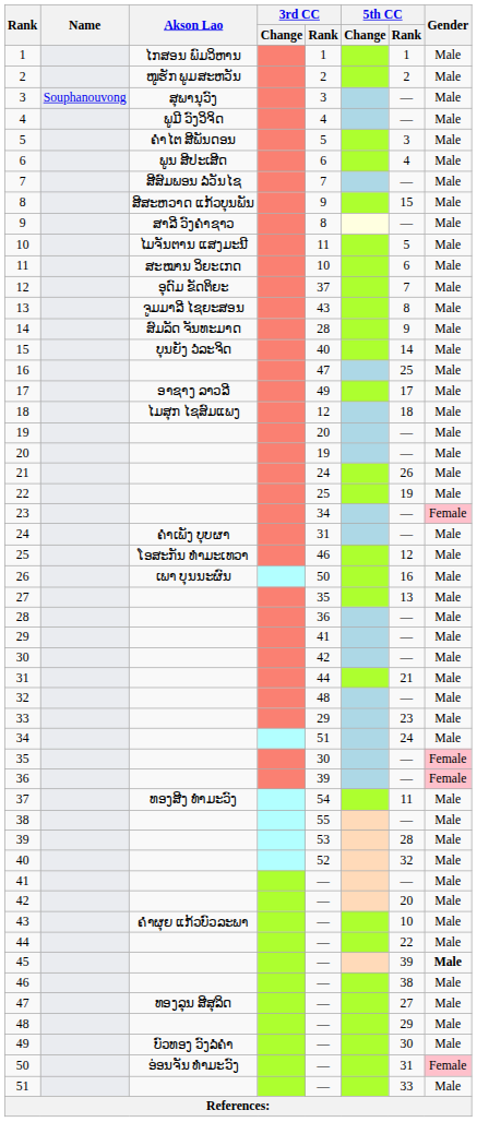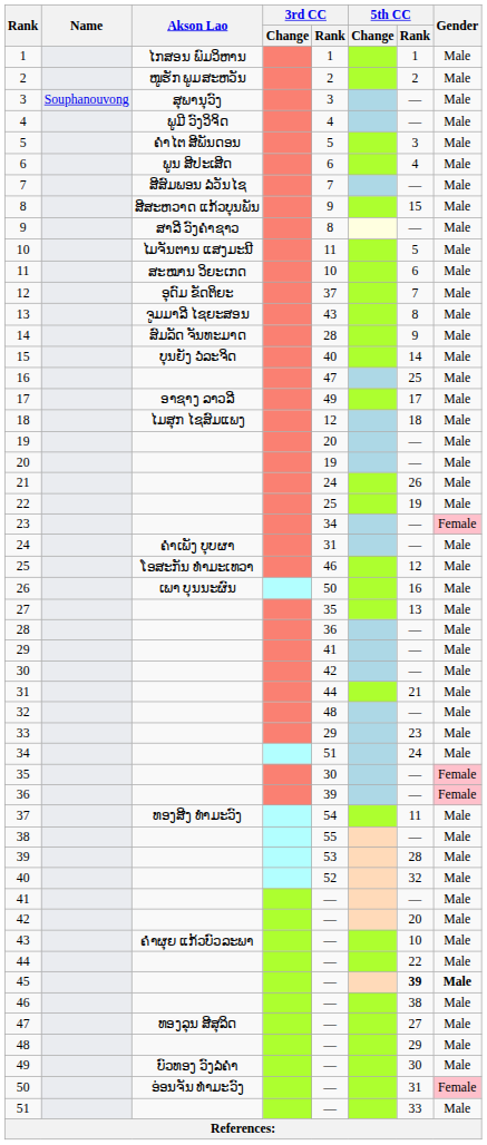45 | 5th CC / Rank: normal -> bold
